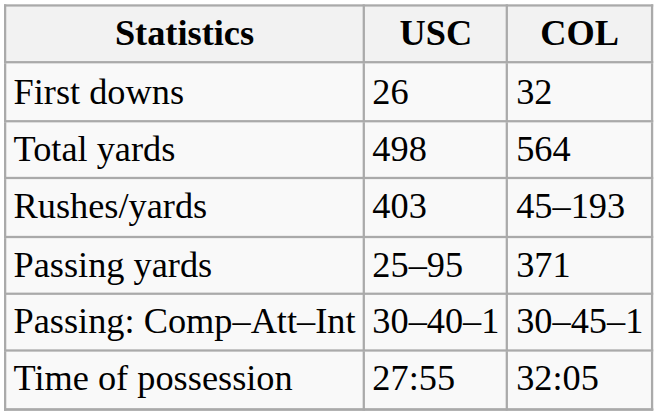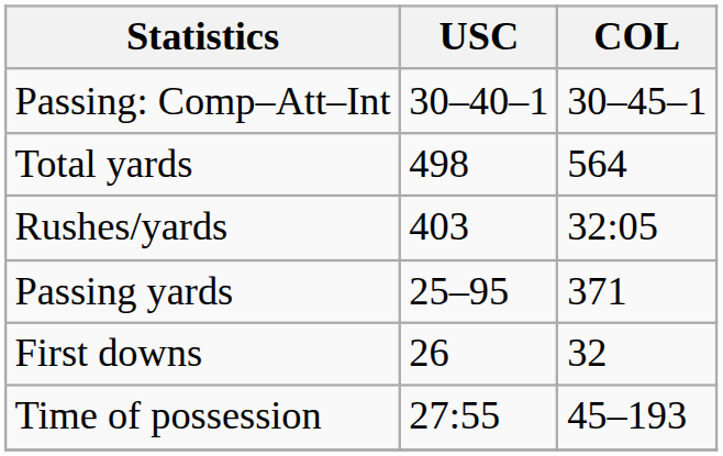rows swapped: First downs <-> Passing: Comp–Att–Int
Rushes/yards | COL: 45–193 -> 32:05
Time of possession | COL: 32:05 -> 45–193
